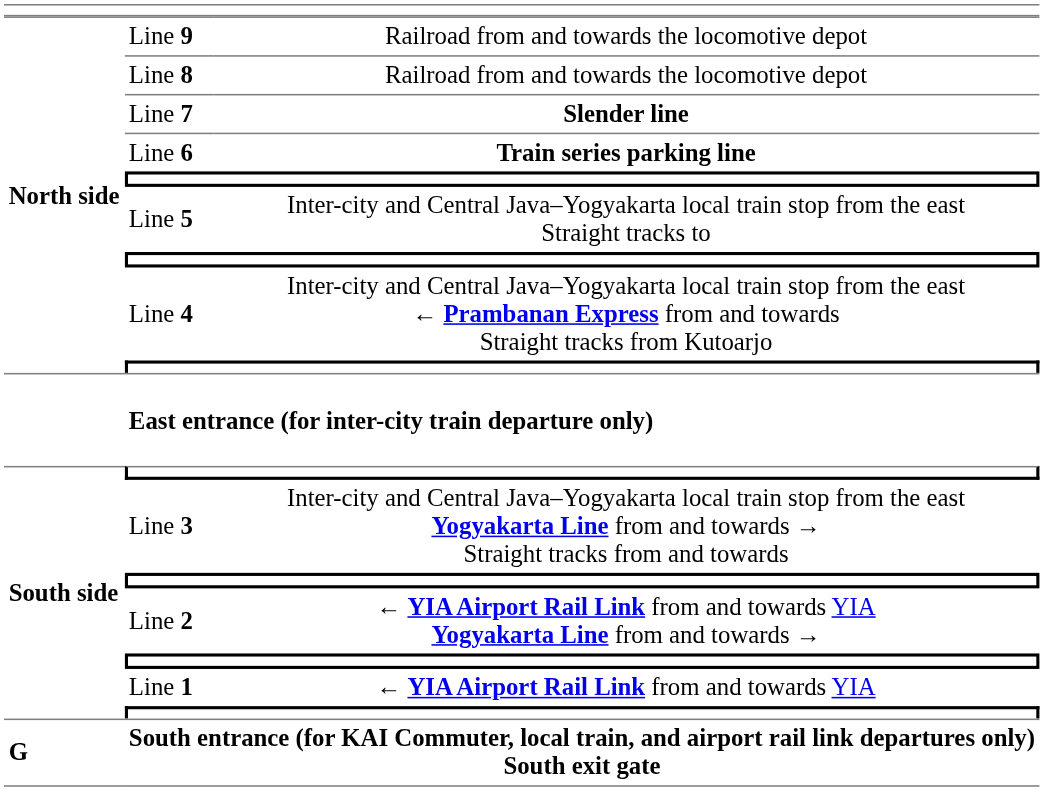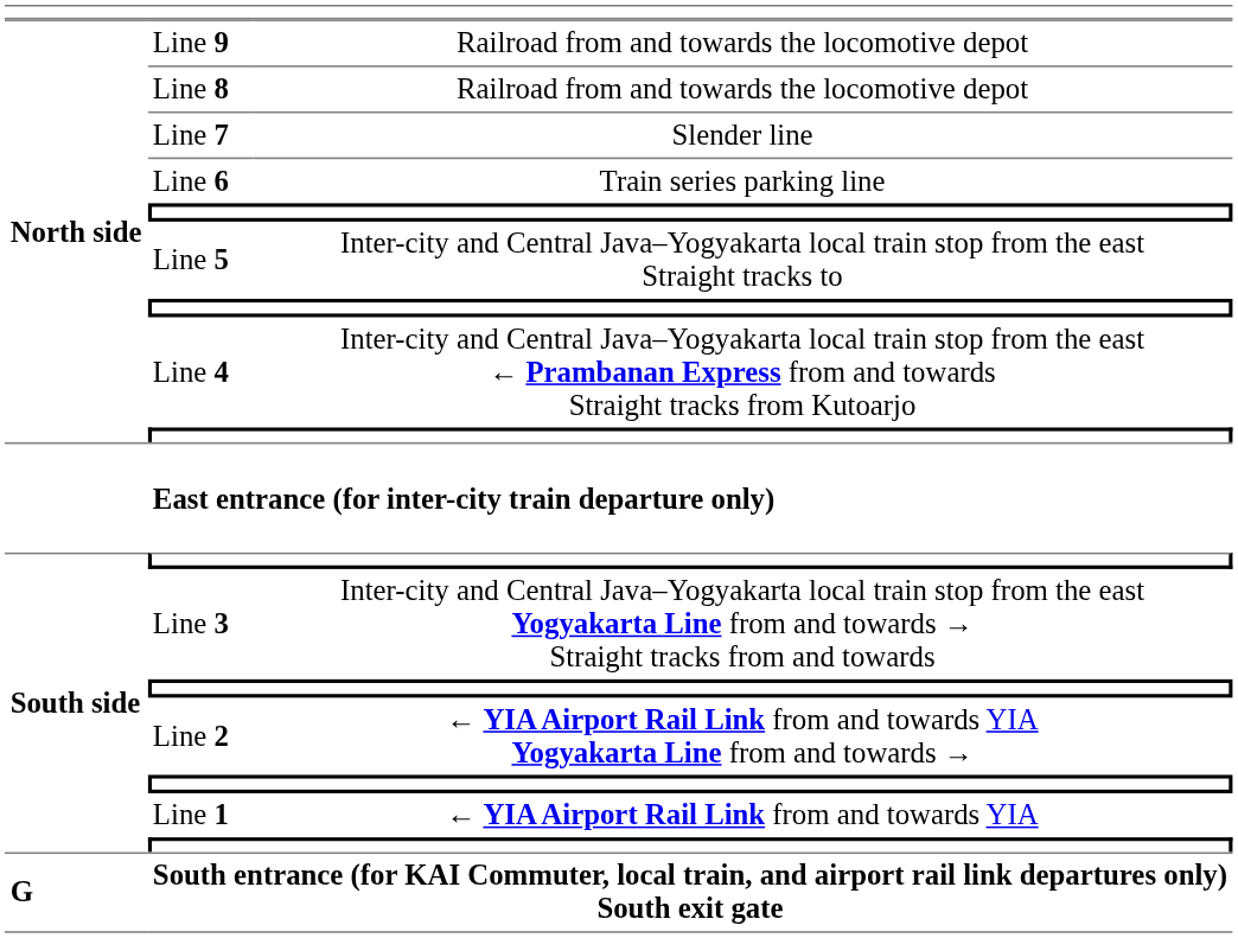Line 7 | column 3: bold -> normal
Line 6 | column 3: bold -> normal
